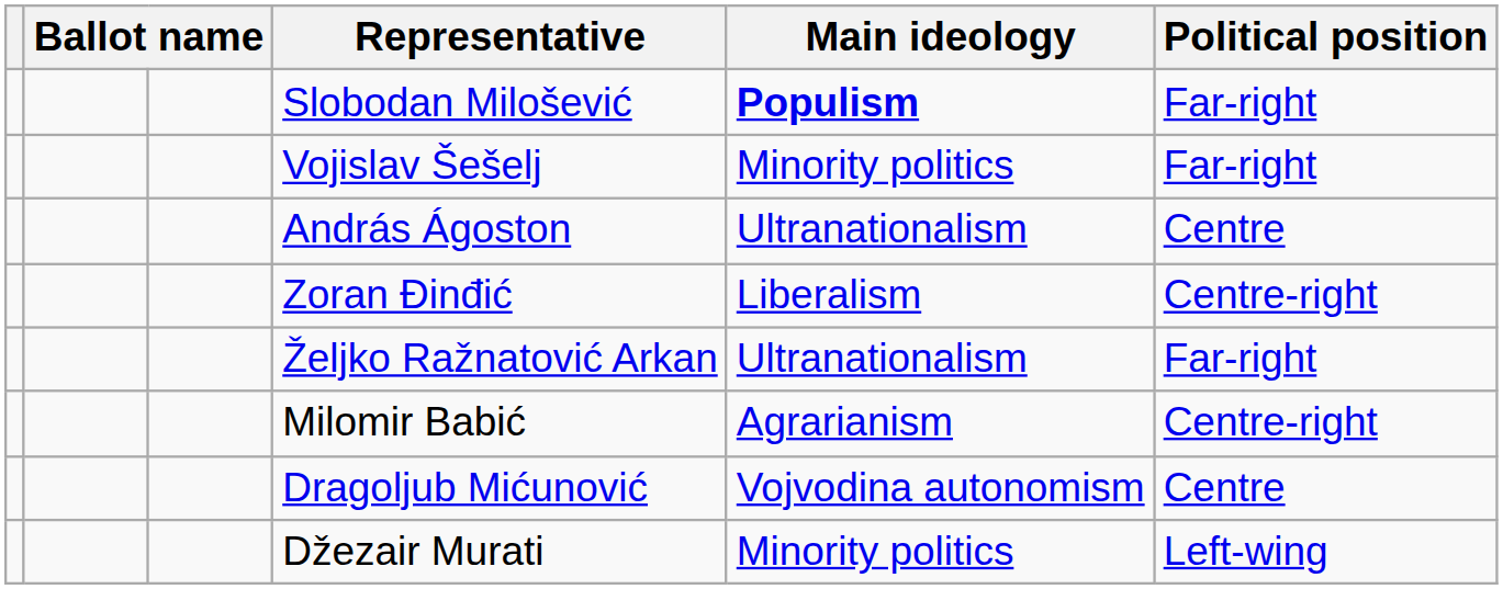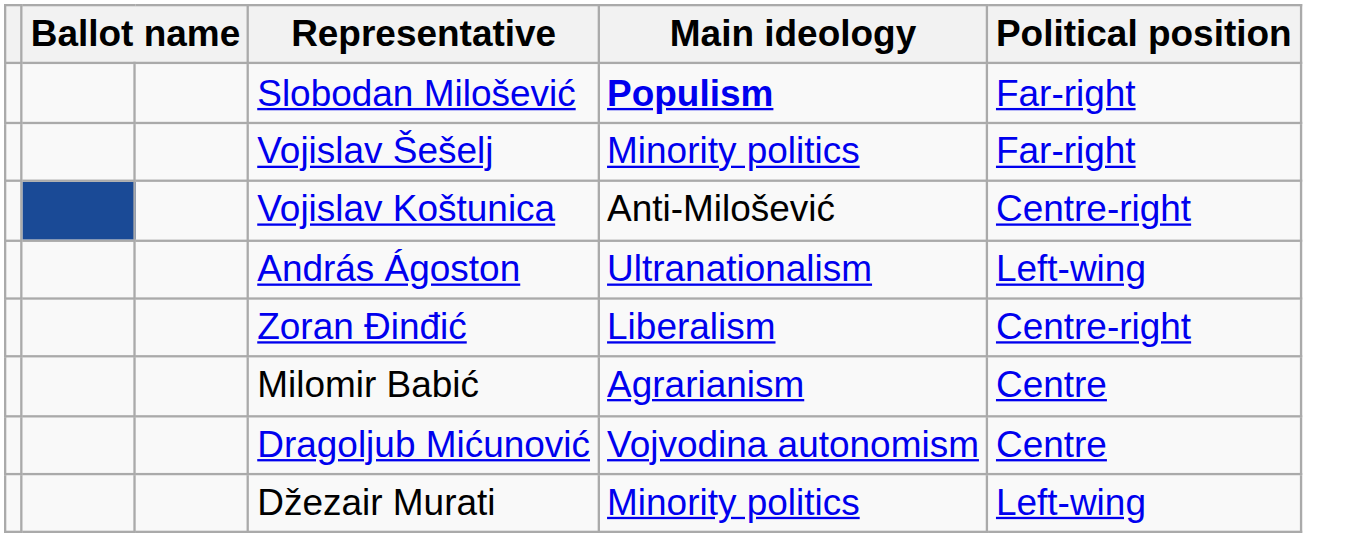+ row: Vojislav Koštunica | Anti-Milošević | Centre-right
András Ágoston | Political position: Centre -> Left-wing
- row: Željko Ražnatović Arkan | Ultranationalism | Far-right
Milomir Babić | Political position: Centre-right -> Centre
